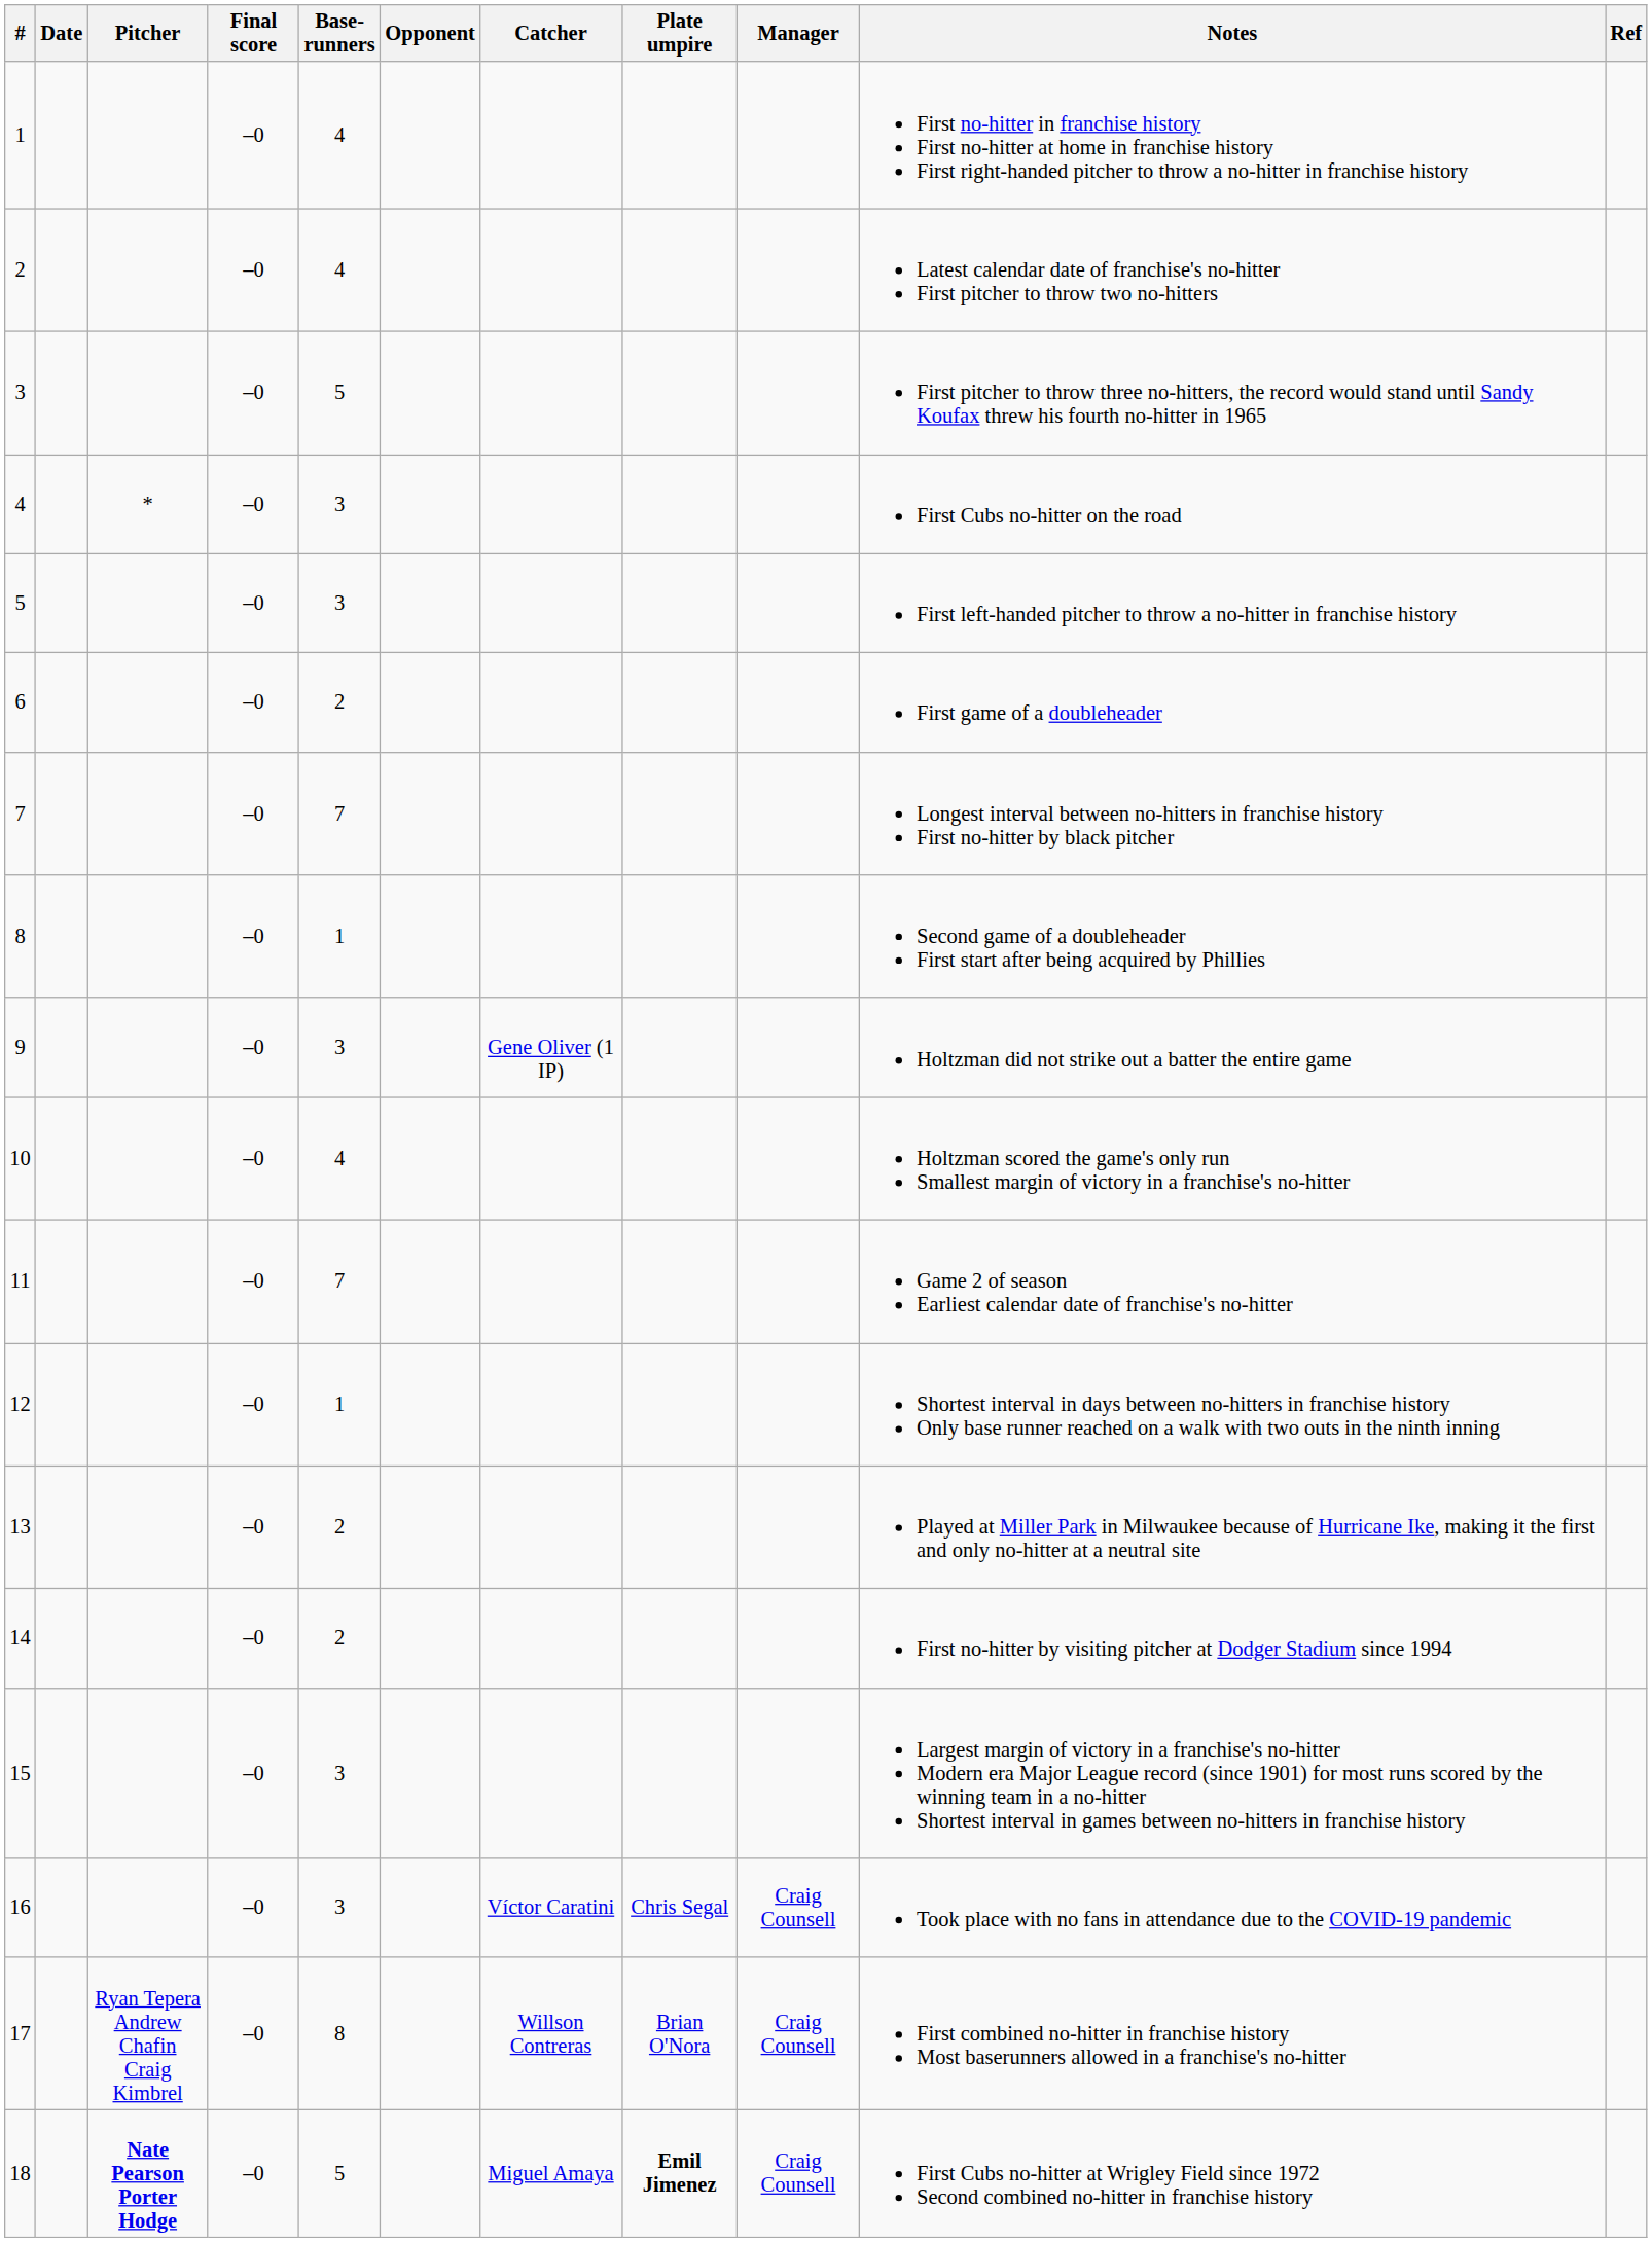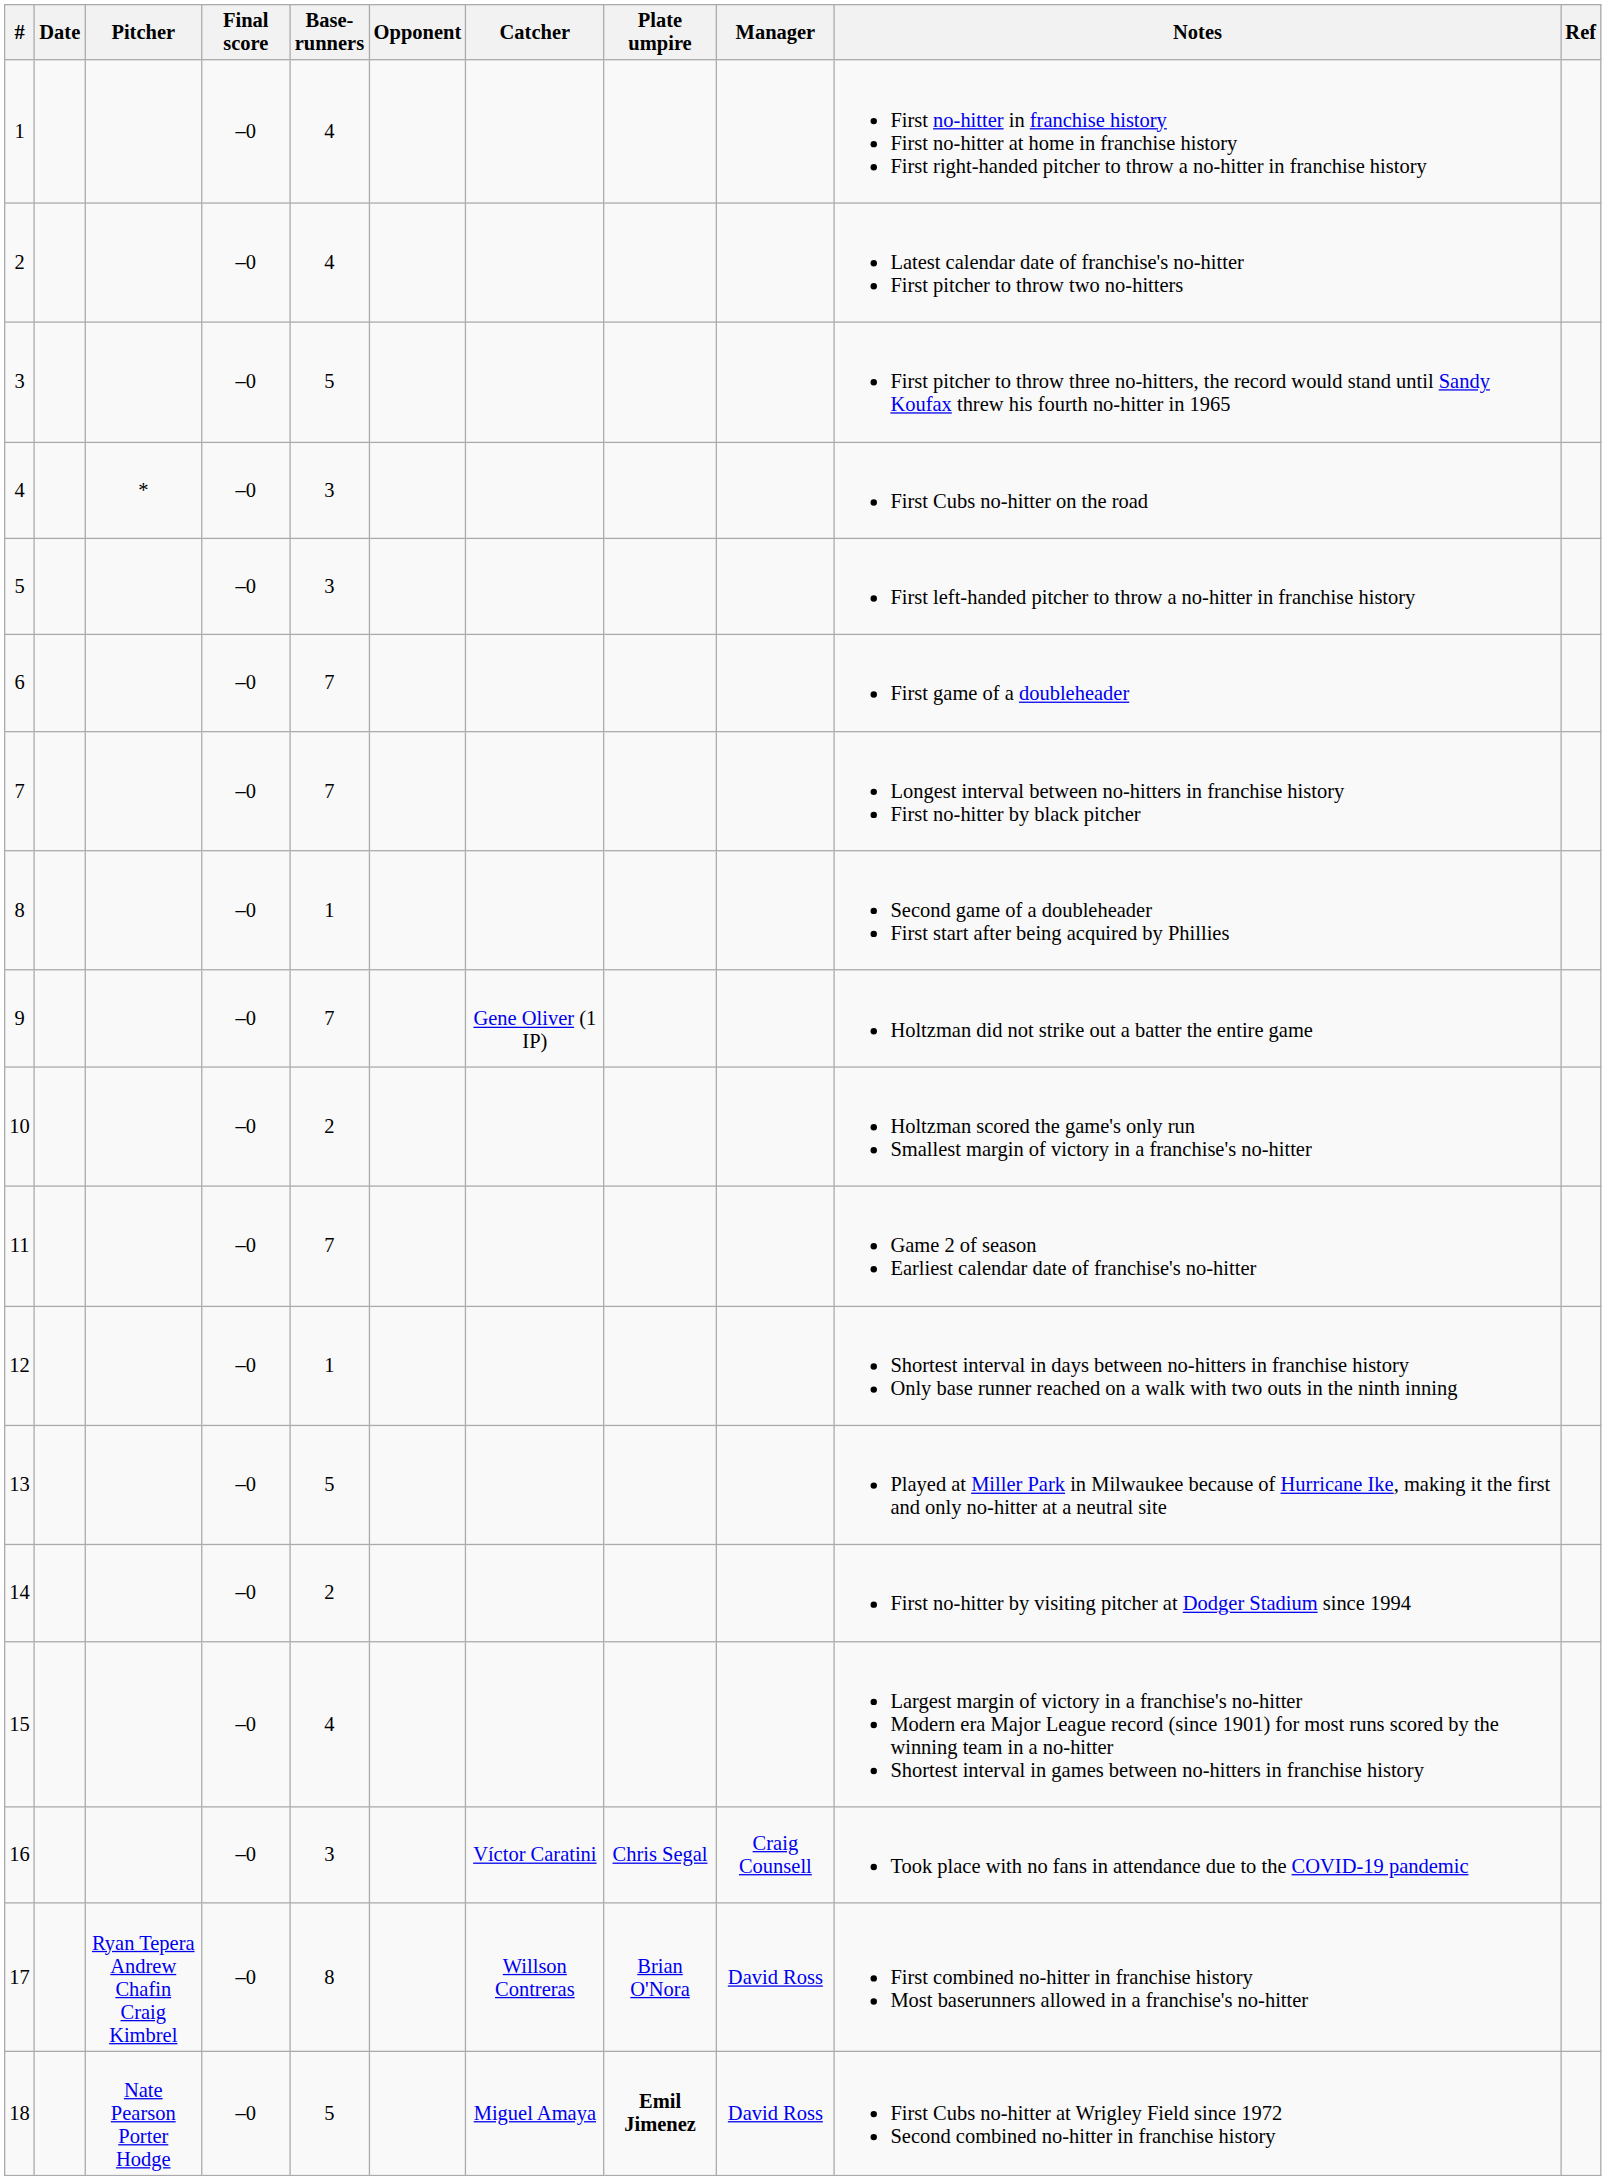6 | Base- runners: 2 -> 7
9 | Base- runners: 3 -> 7
10 | Base- runners: 4 -> 2
13 | Base- runners: 2 -> 5
15 | Base- runners: 3 -> 4
17 | Manager: Craig Counsell -> David Ross
18 | Pitcher: bold -> normal
18 | Manager: Craig Counsell -> David Ross
